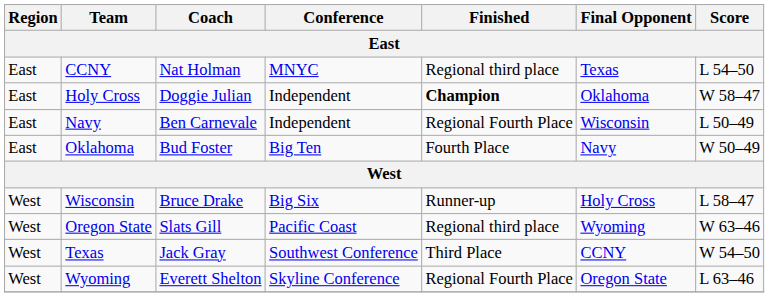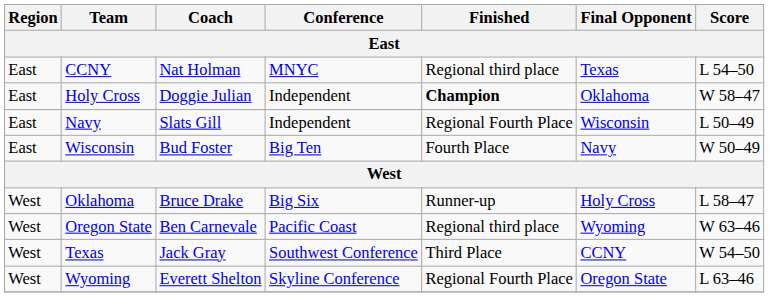row 5 | Coach: Ben Carnevale -> Slats Gill
row 6 | Team: Oklahoma -> Wisconsin
row 8 | Team: Wisconsin -> Oklahoma
row 9 | Coach: Slats Gill -> Ben Carnevale
